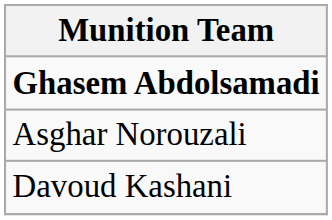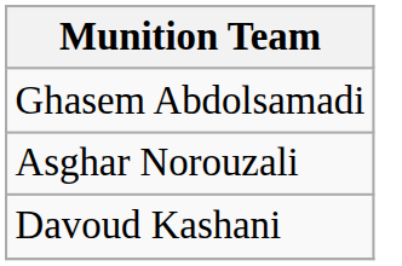row 2 | column 1: bold -> normal
